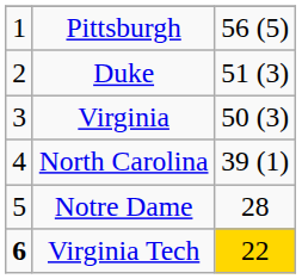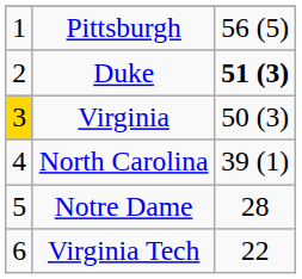Duke | column 3: normal -> bold
Virginia | column 1: no background -> gold background
Virginia Tech | column 1: bold -> normal
Virginia Tech | column 3: gold background -> no background
